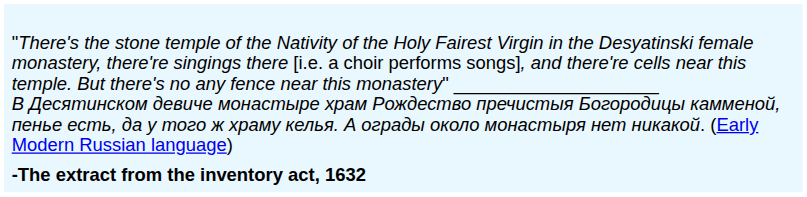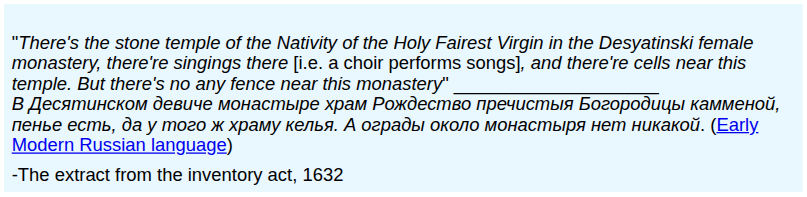row 2 | column 1: bold -> normal
